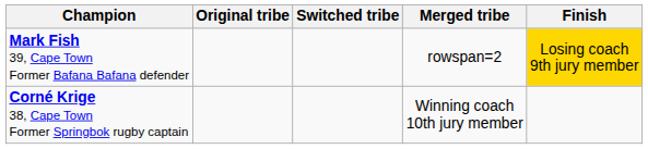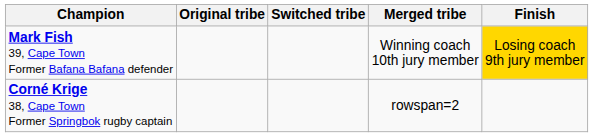Mark Fish 39, Cape Town Former Bafana Bafana defender | Merged tribe: rowspan=2 -> Winning coach 10th jury member
Corné Krige 38, Cape Town Former Springbok rugby captain | Merged tribe: Winning coach 10th jury member -> rowspan=2
